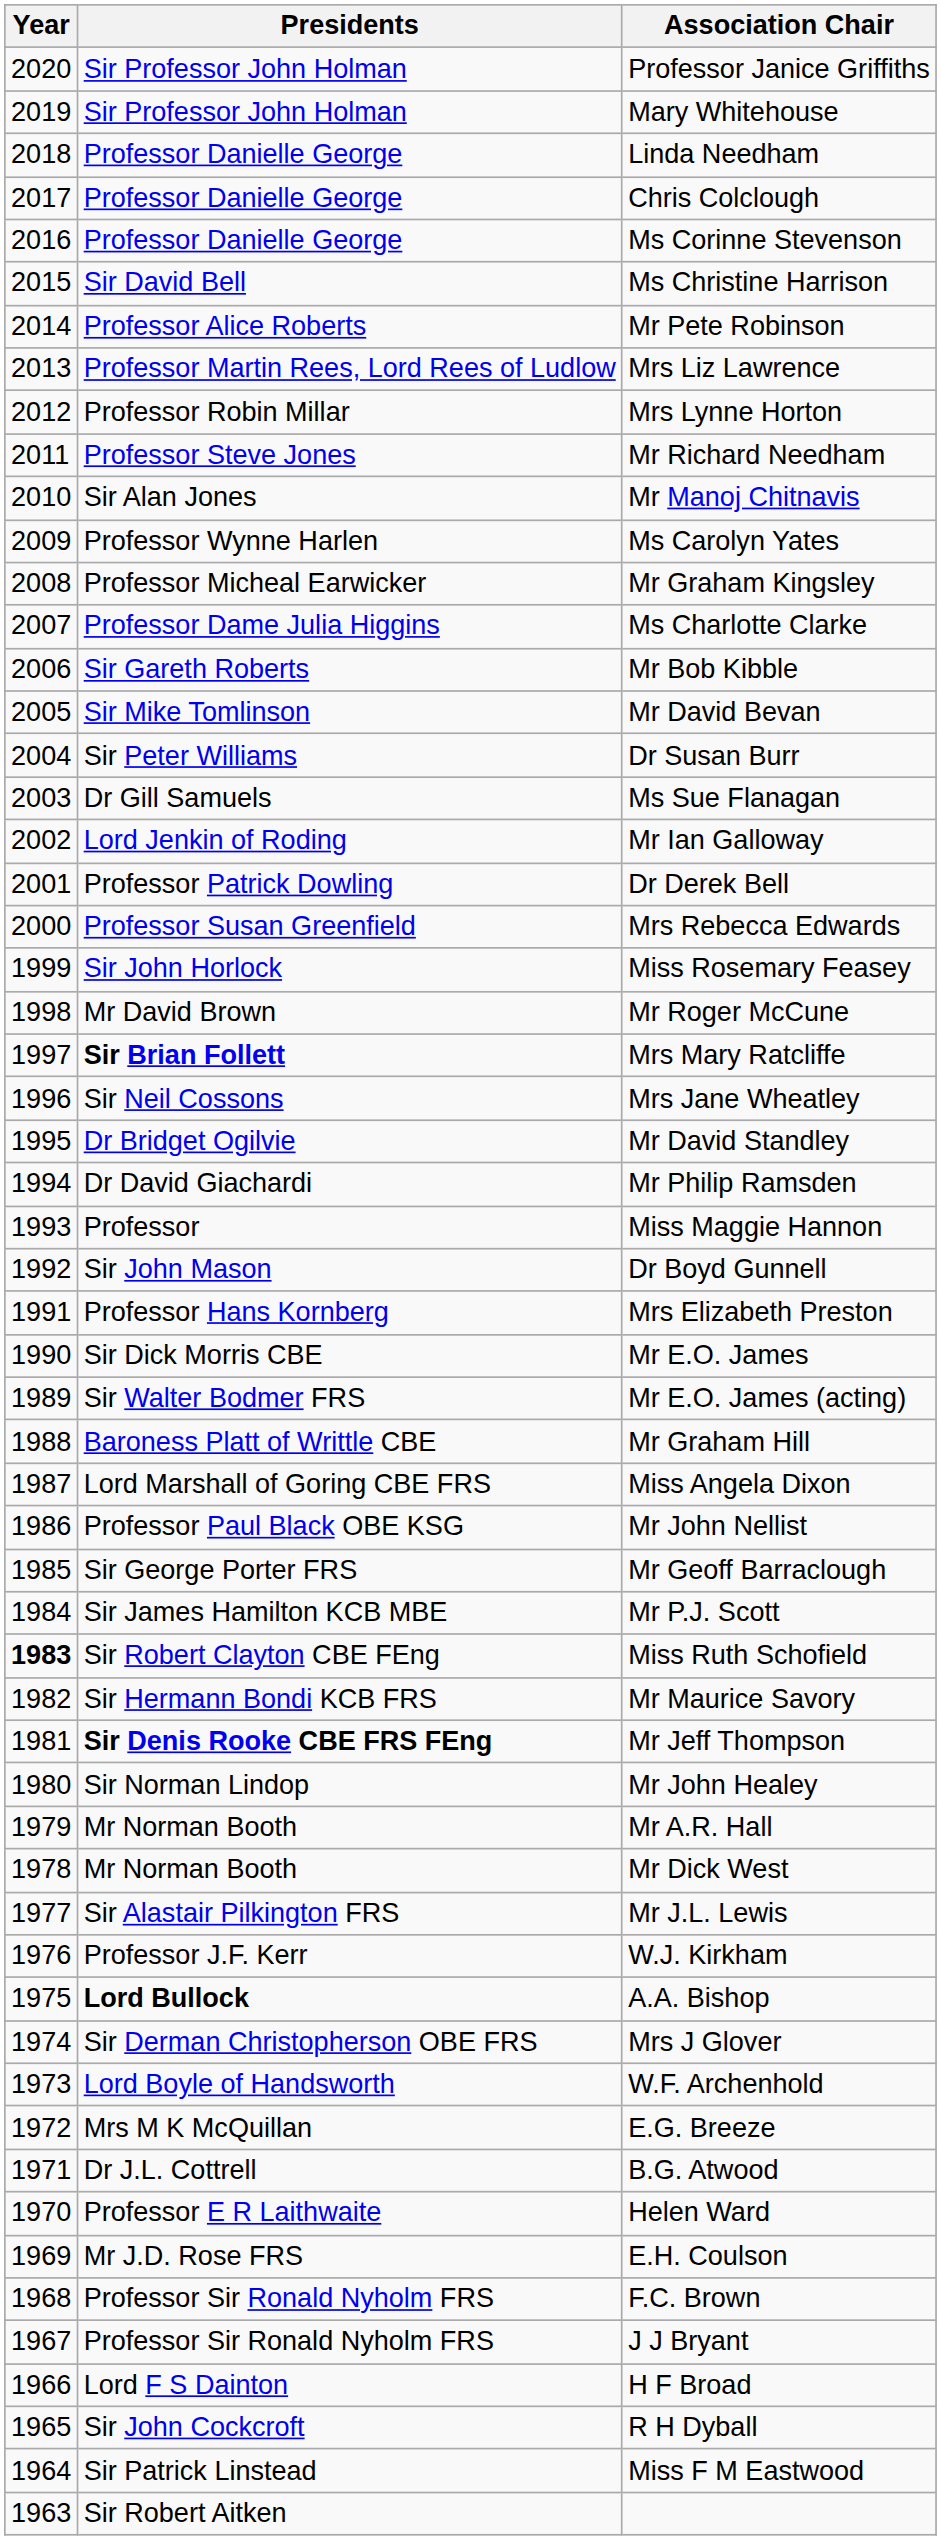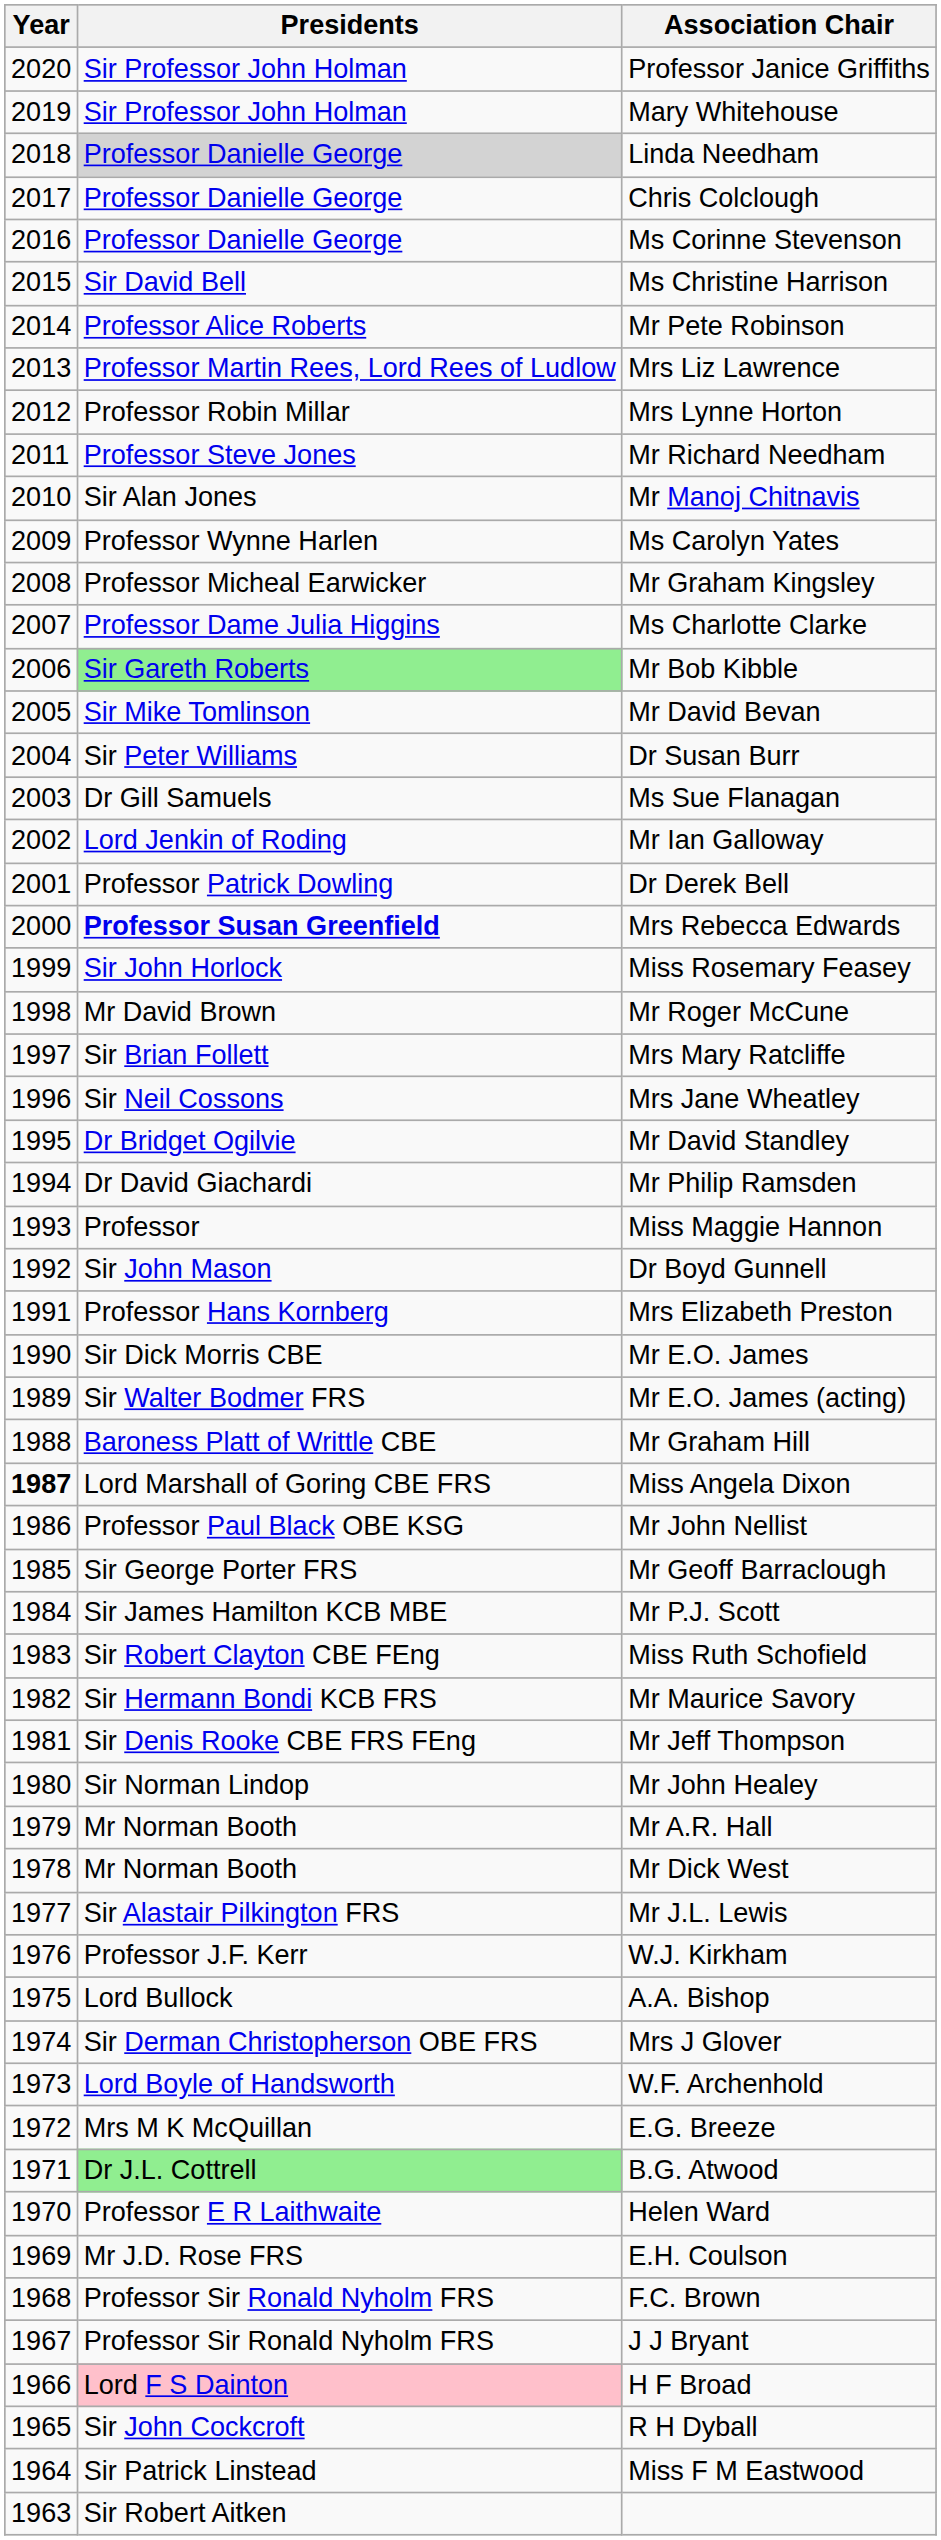Linda Needham | Presidents: no background -> lightgrey background
Mr Bob Kibble | Presidents: no background -> lightgreen background
Mrs Rebecca Edwards | Presidents: normal -> bold
Mrs Mary Ratcliffe | Presidents: bold -> normal
Miss Angela Dixon | Year: normal -> bold
Miss Ruth Schofield | Year: bold -> normal
Mr Jeff Thompson | Presidents: bold -> normal
A.A. Bishop | Presidents: bold -> normal
B.G. Atwood | Presidents: no background -> lightgreen background
H F Broad | Presidents: no background -> pink background
